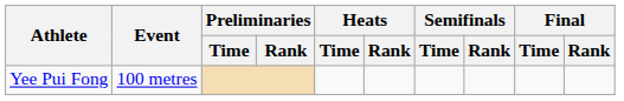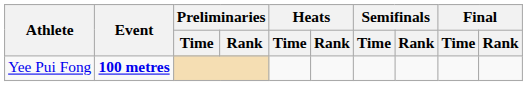Yee Pui Fong | Event: normal -> bold
